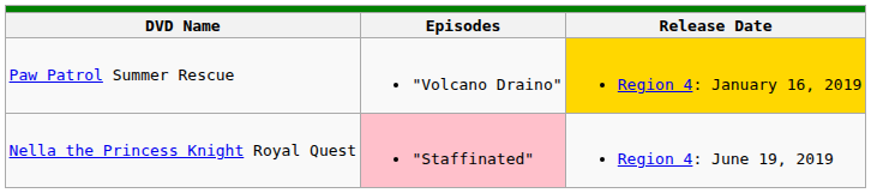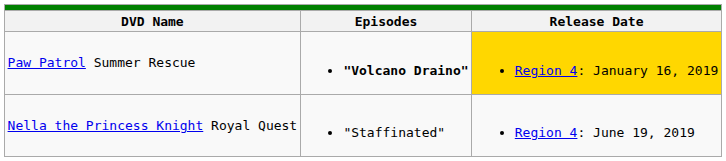Paw Patrol Summer Rescue | column 2: normal -> bold
Nella the Princess Knight Royal Quest | column 2: pink background -> no background
